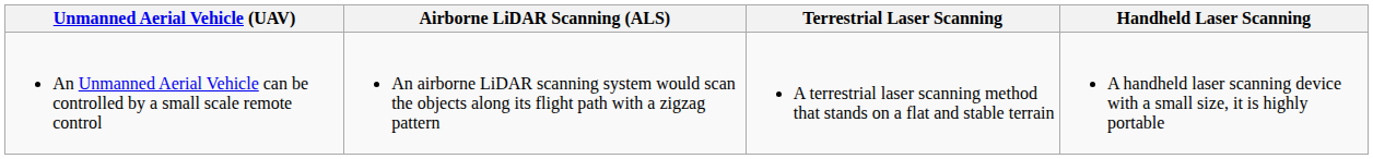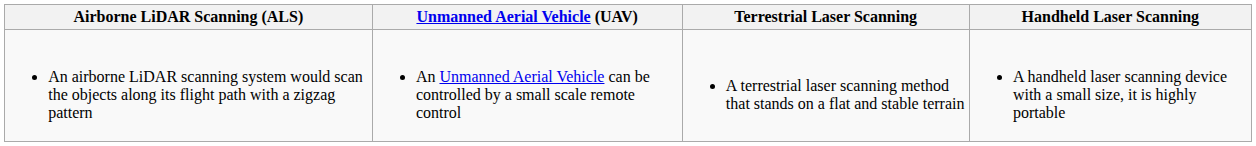columns swapped: Airborne LiDAR Scanning (ALS) <-> Unmanned Aerial Vehicle (UAV)
